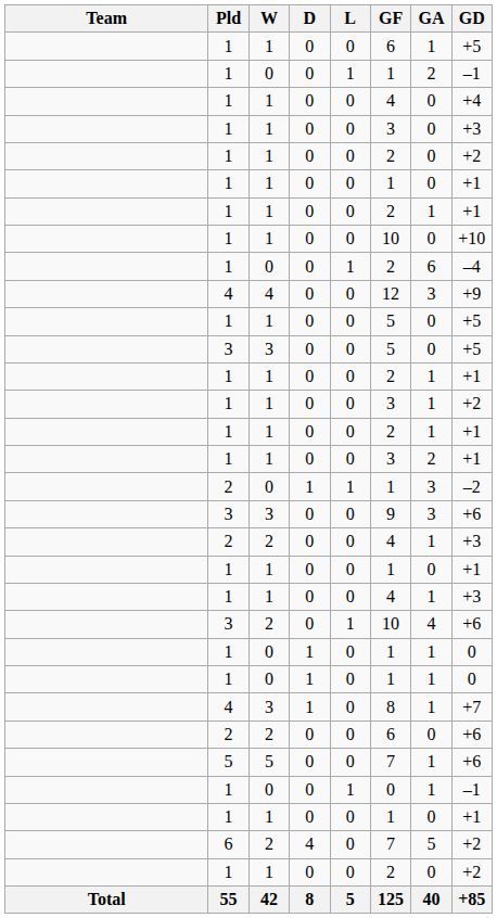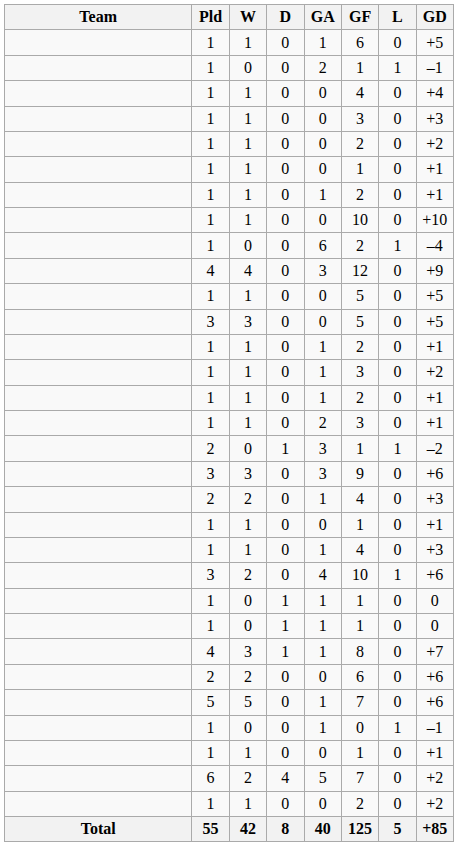columns swapped: L <-> GA
